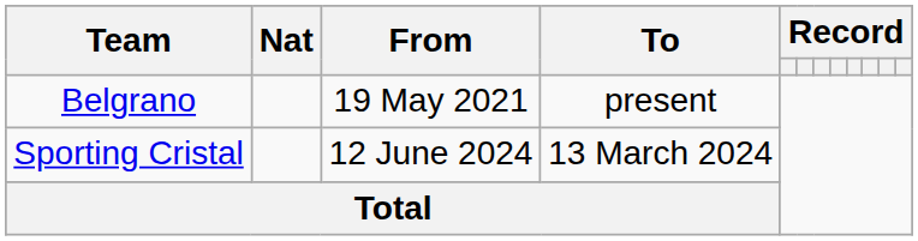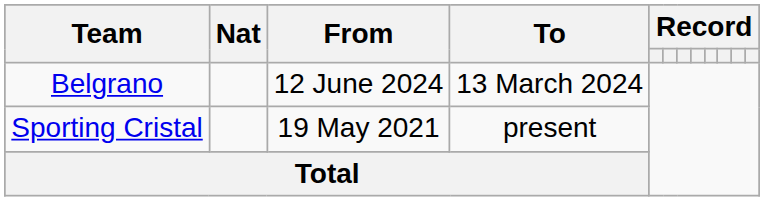Belgrano | From: 19 May 2021 -> 12 June 2024
Belgrano | To: present -> 13 March 2024
Sporting Cristal | From: 12 June 2024 -> 19 May 2021
Sporting Cristal | To: 13 March 2024 -> present
